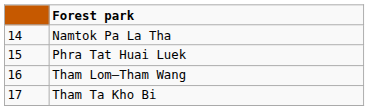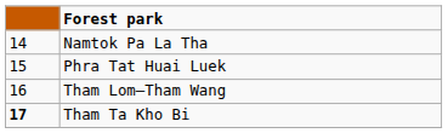Tham Ta Kho Bi | column 1: normal -> bold
